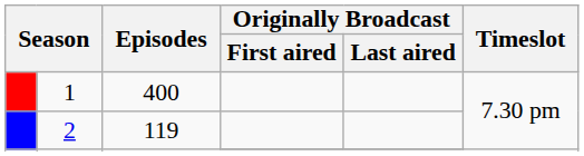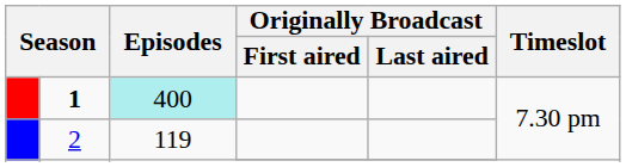1 | column 2: normal -> bold
1 | Episodes: no background -> paleturquoise background
